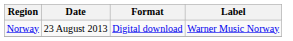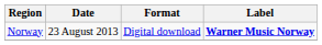Norway | Label: normal -> bold
